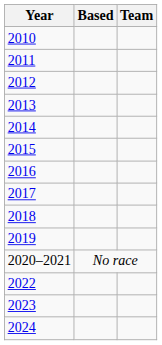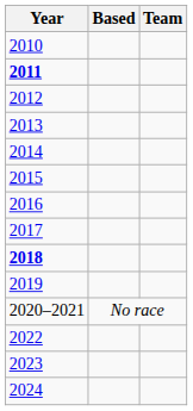2011 | Year: normal -> bold
2018 | Year: normal -> bold
